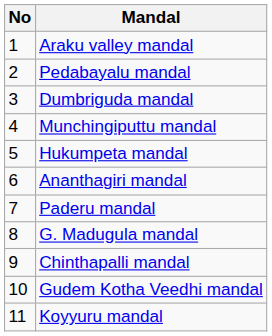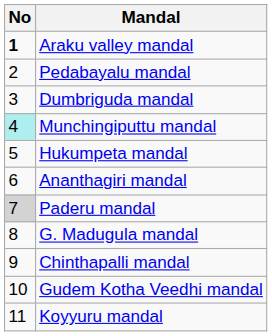Araku valley mandal | No: normal -> bold
Munchingiputtu mandal | No: no background -> paleturquoise background
Paderu mandal | No: no background -> lightgrey background
